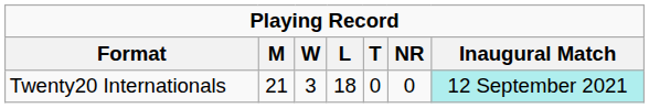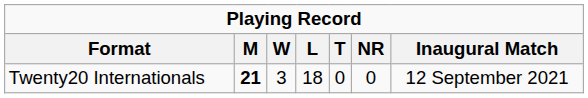Twenty20 Internationals | M: normal -> bold
Twenty20 Internationals | Inaugural Match: paleturquoise background -> no background
